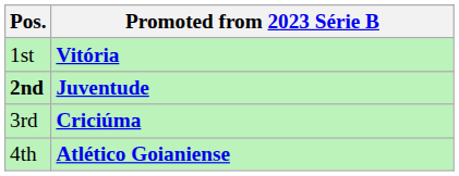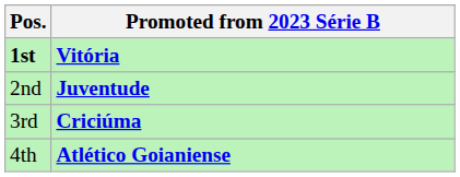1st | Pos.: normal -> bold
2nd | Pos.: bold -> normal
